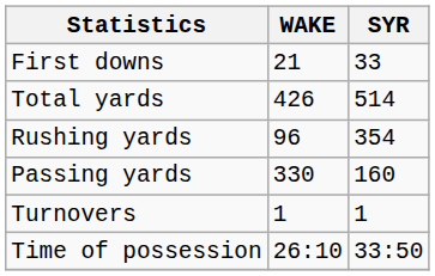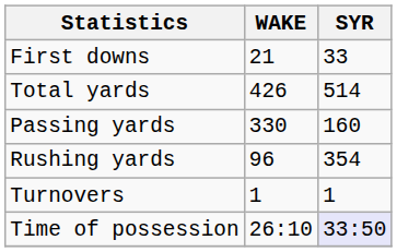rows swapped: Rushing yards <-> Passing yards
Time of possession | SYR: no background -> lavender background
